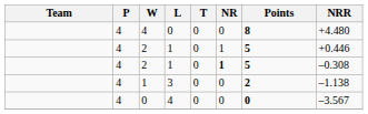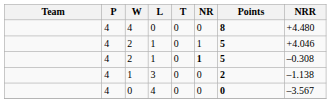row 3 | NRR: +0.446 -> +4.046
